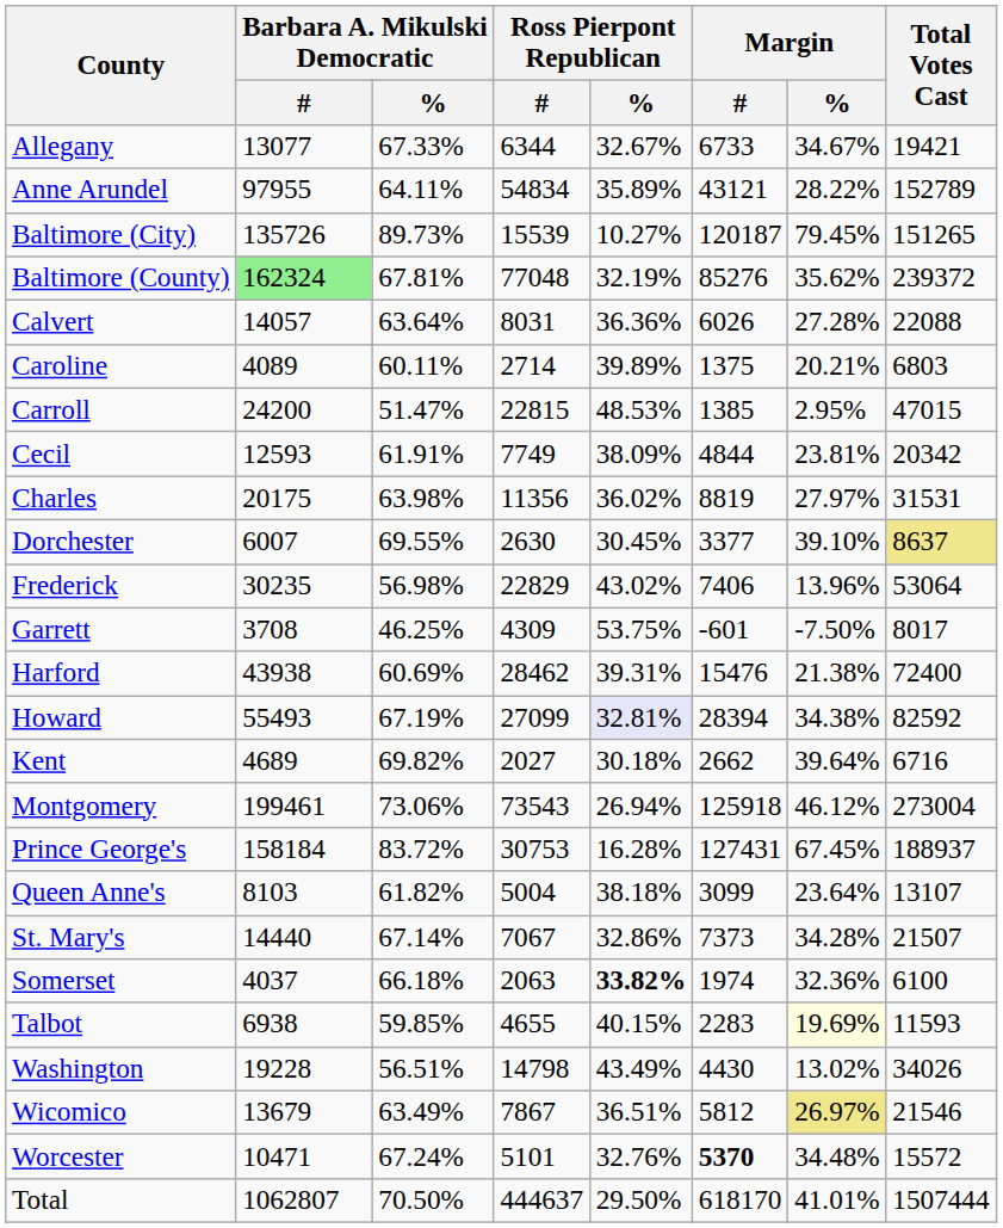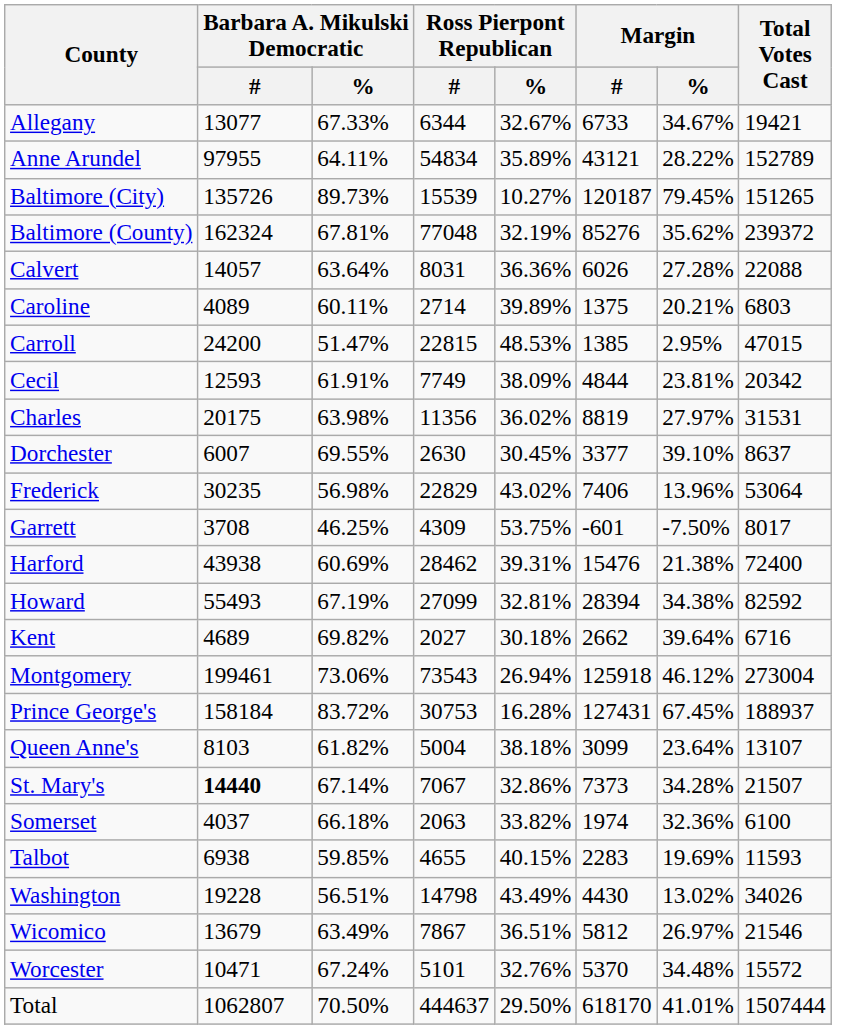Baltimore (County) | Barbara A. Mikulski Democratic / #: lightgreen background -> no background
Dorchester | Total Votes Cast: khaki background -> no background
Howard | Ross Pierpont Republican / %: lavender background -> no background
St. Mary's | Barbara A. Mikulski Democratic / #: normal -> bold
Somerset | Ross Pierpont Republican / %: bold -> normal
Talbot | Margin / %: lightyellow background -> no background
Wicomico | Margin / %: khaki background -> no background
Worcester | Margin / #: bold -> normal
